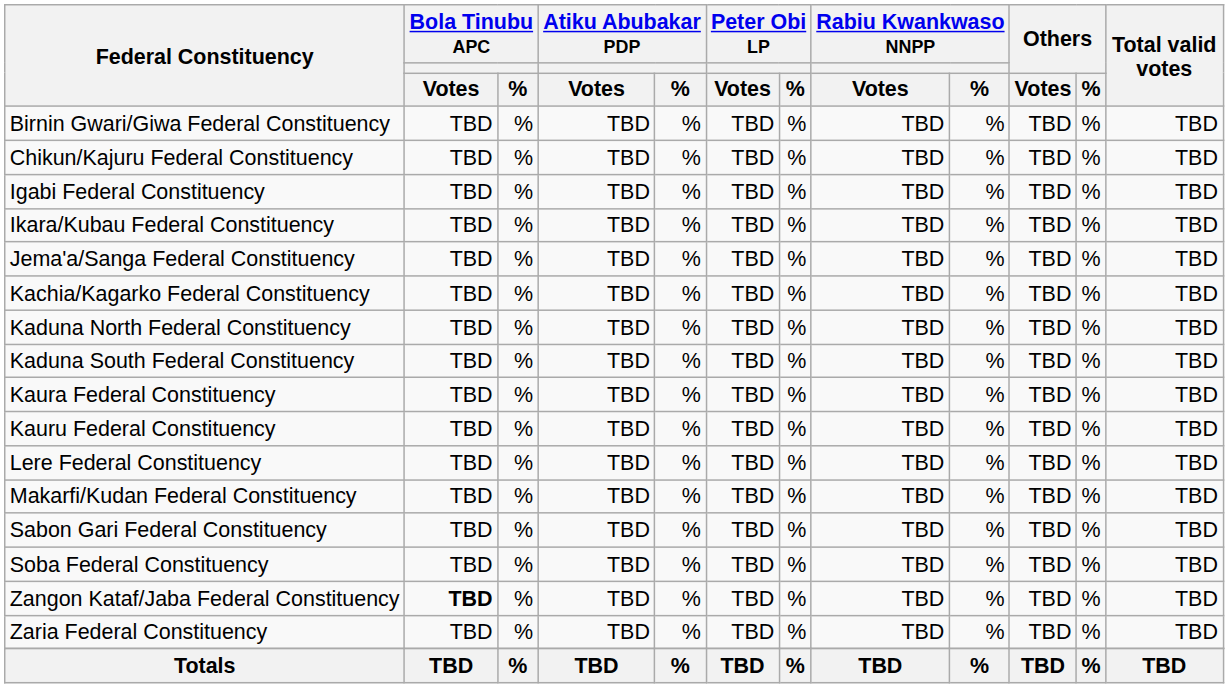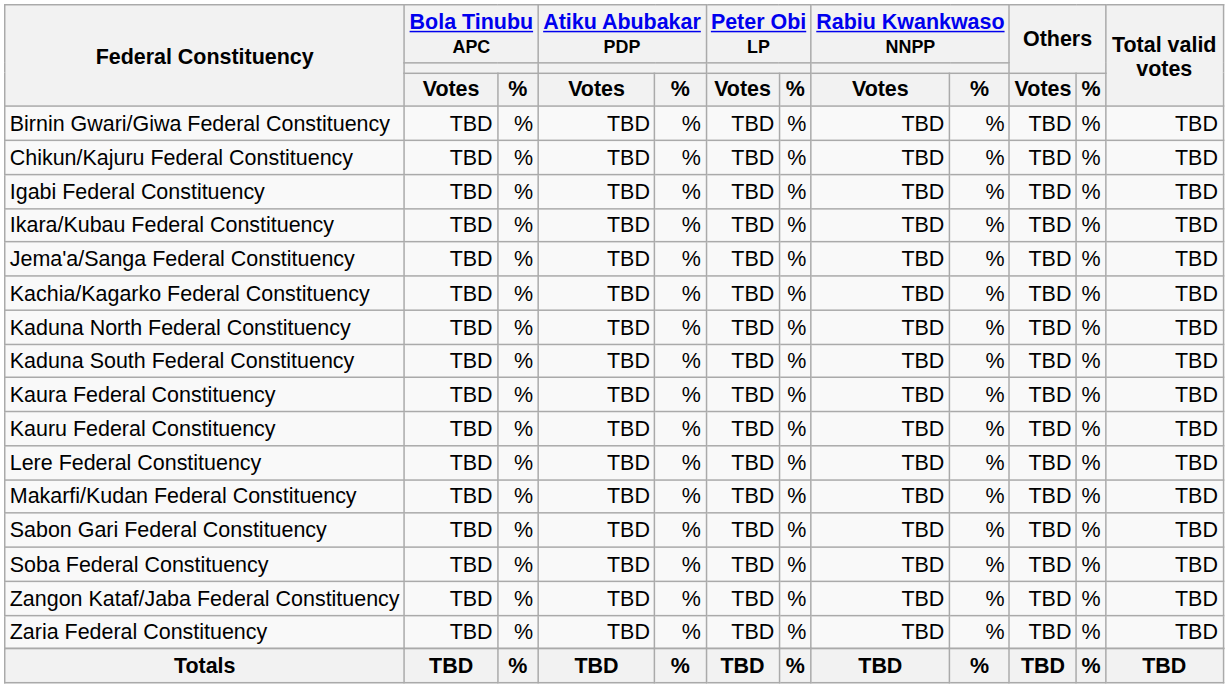Zangon Kataf/Jaba Federal Constituency | Bola Tinubu APC / Votes: bold -> normal
